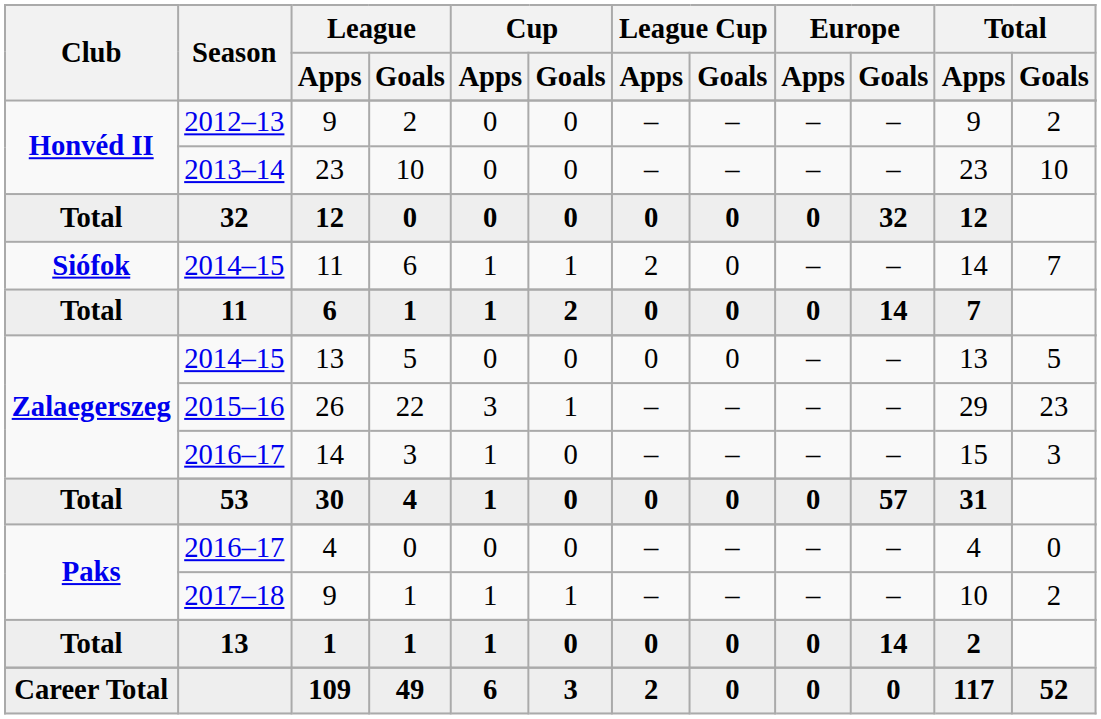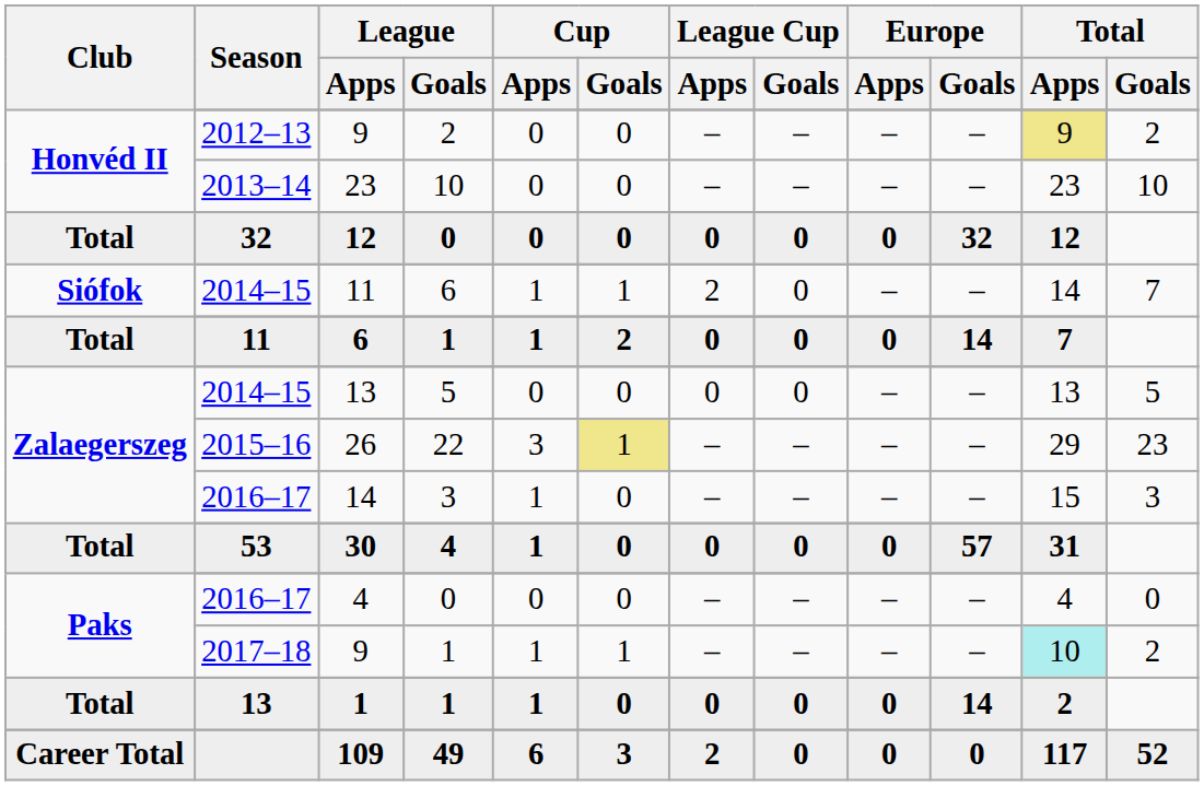Honvéd II / 9 | Total / Apps: no background -> khaki background
26 | Cup / Goals: no background -> khaki background
Paks / 9 | Total / Apps: no background -> paleturquoise background
